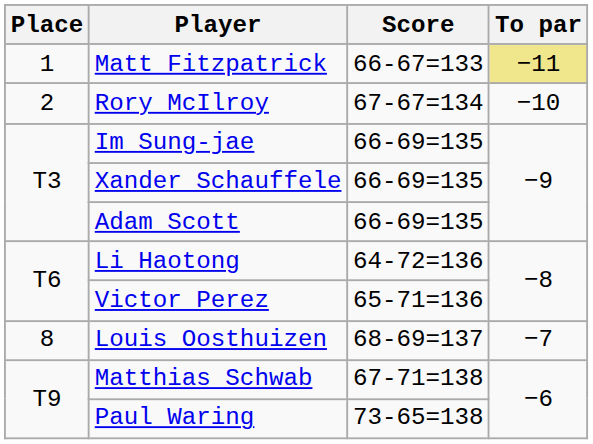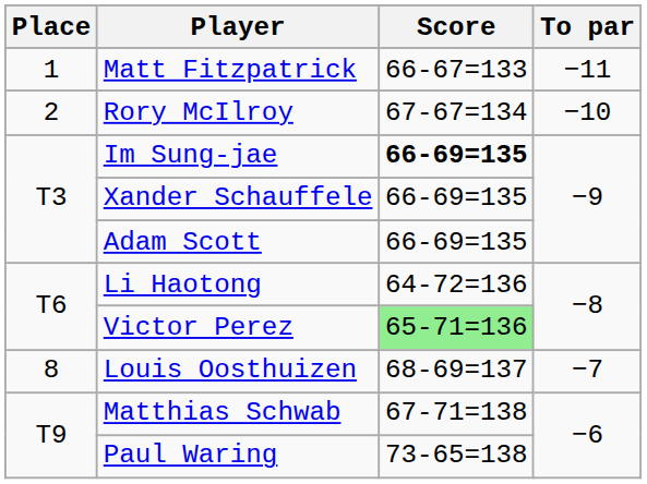Matt Fitzpatrick | To par: khaki background -> no background
Im Sung-jae | Score: normal -> bold
Victor Perez | Score: no background -> lightgreen background
